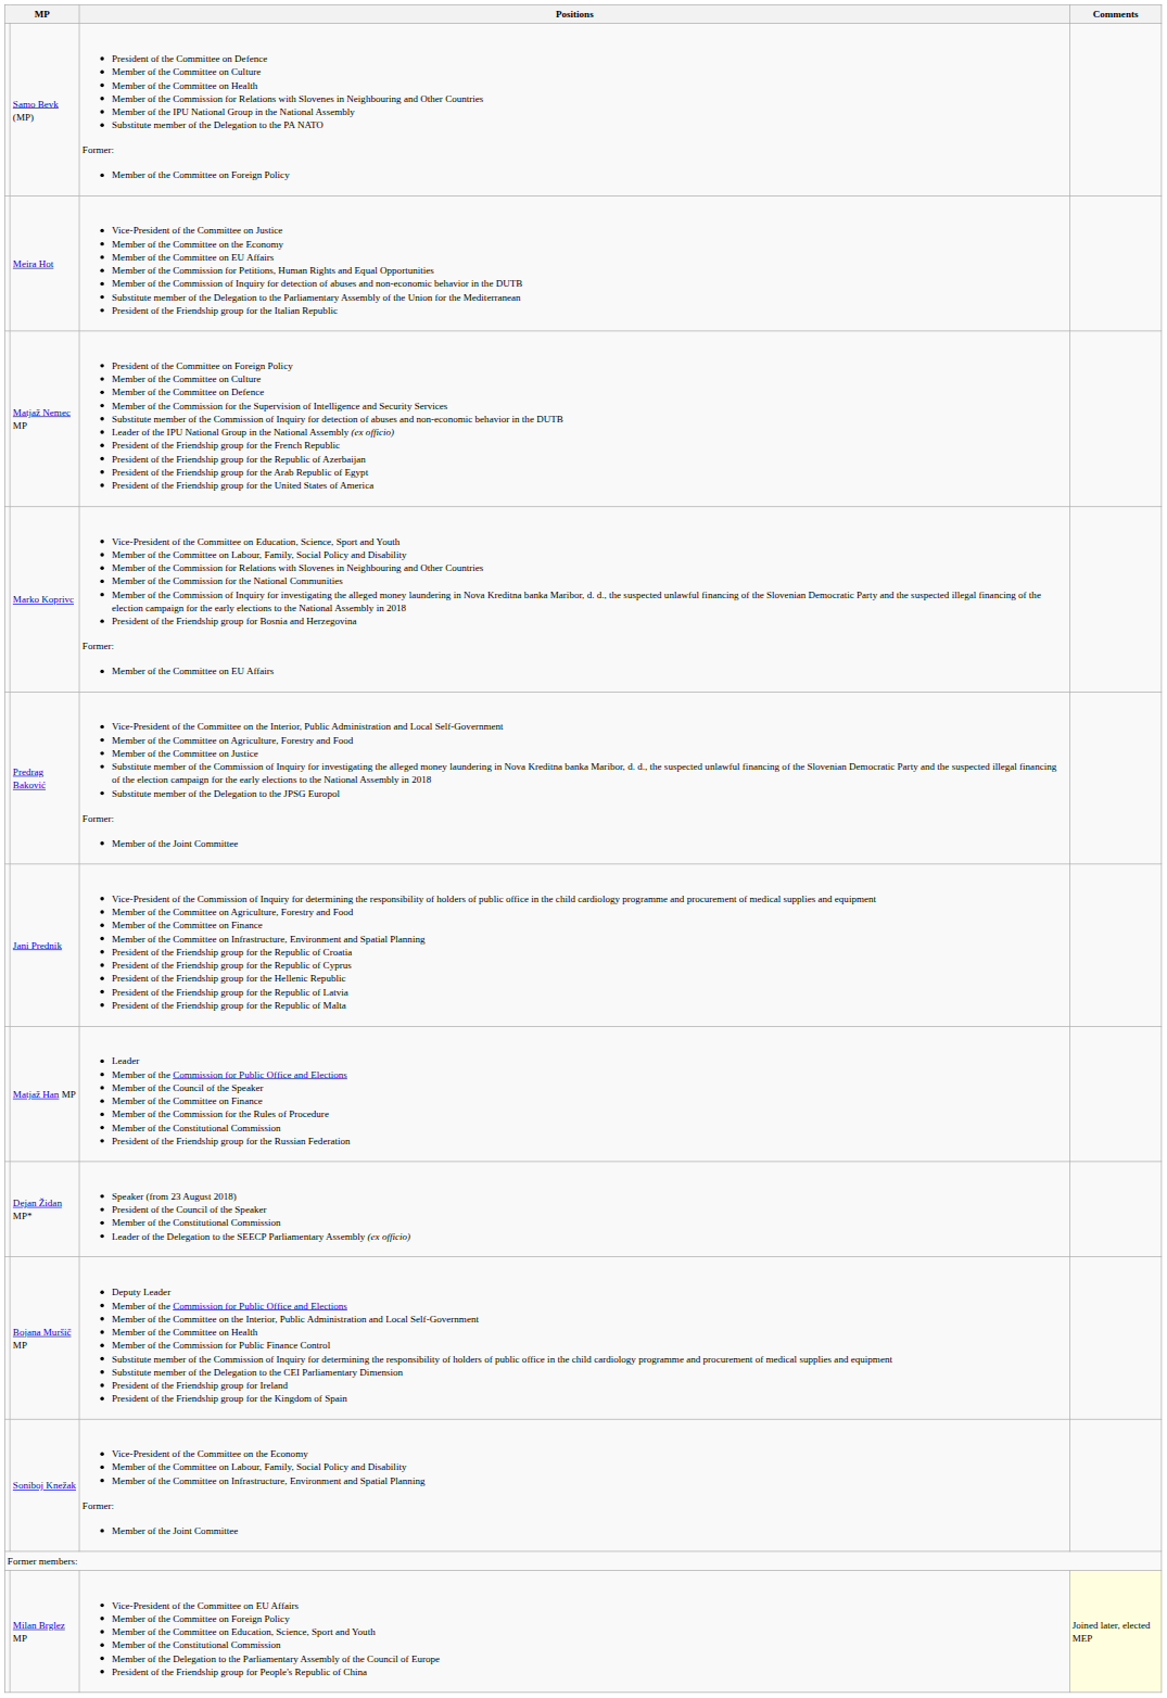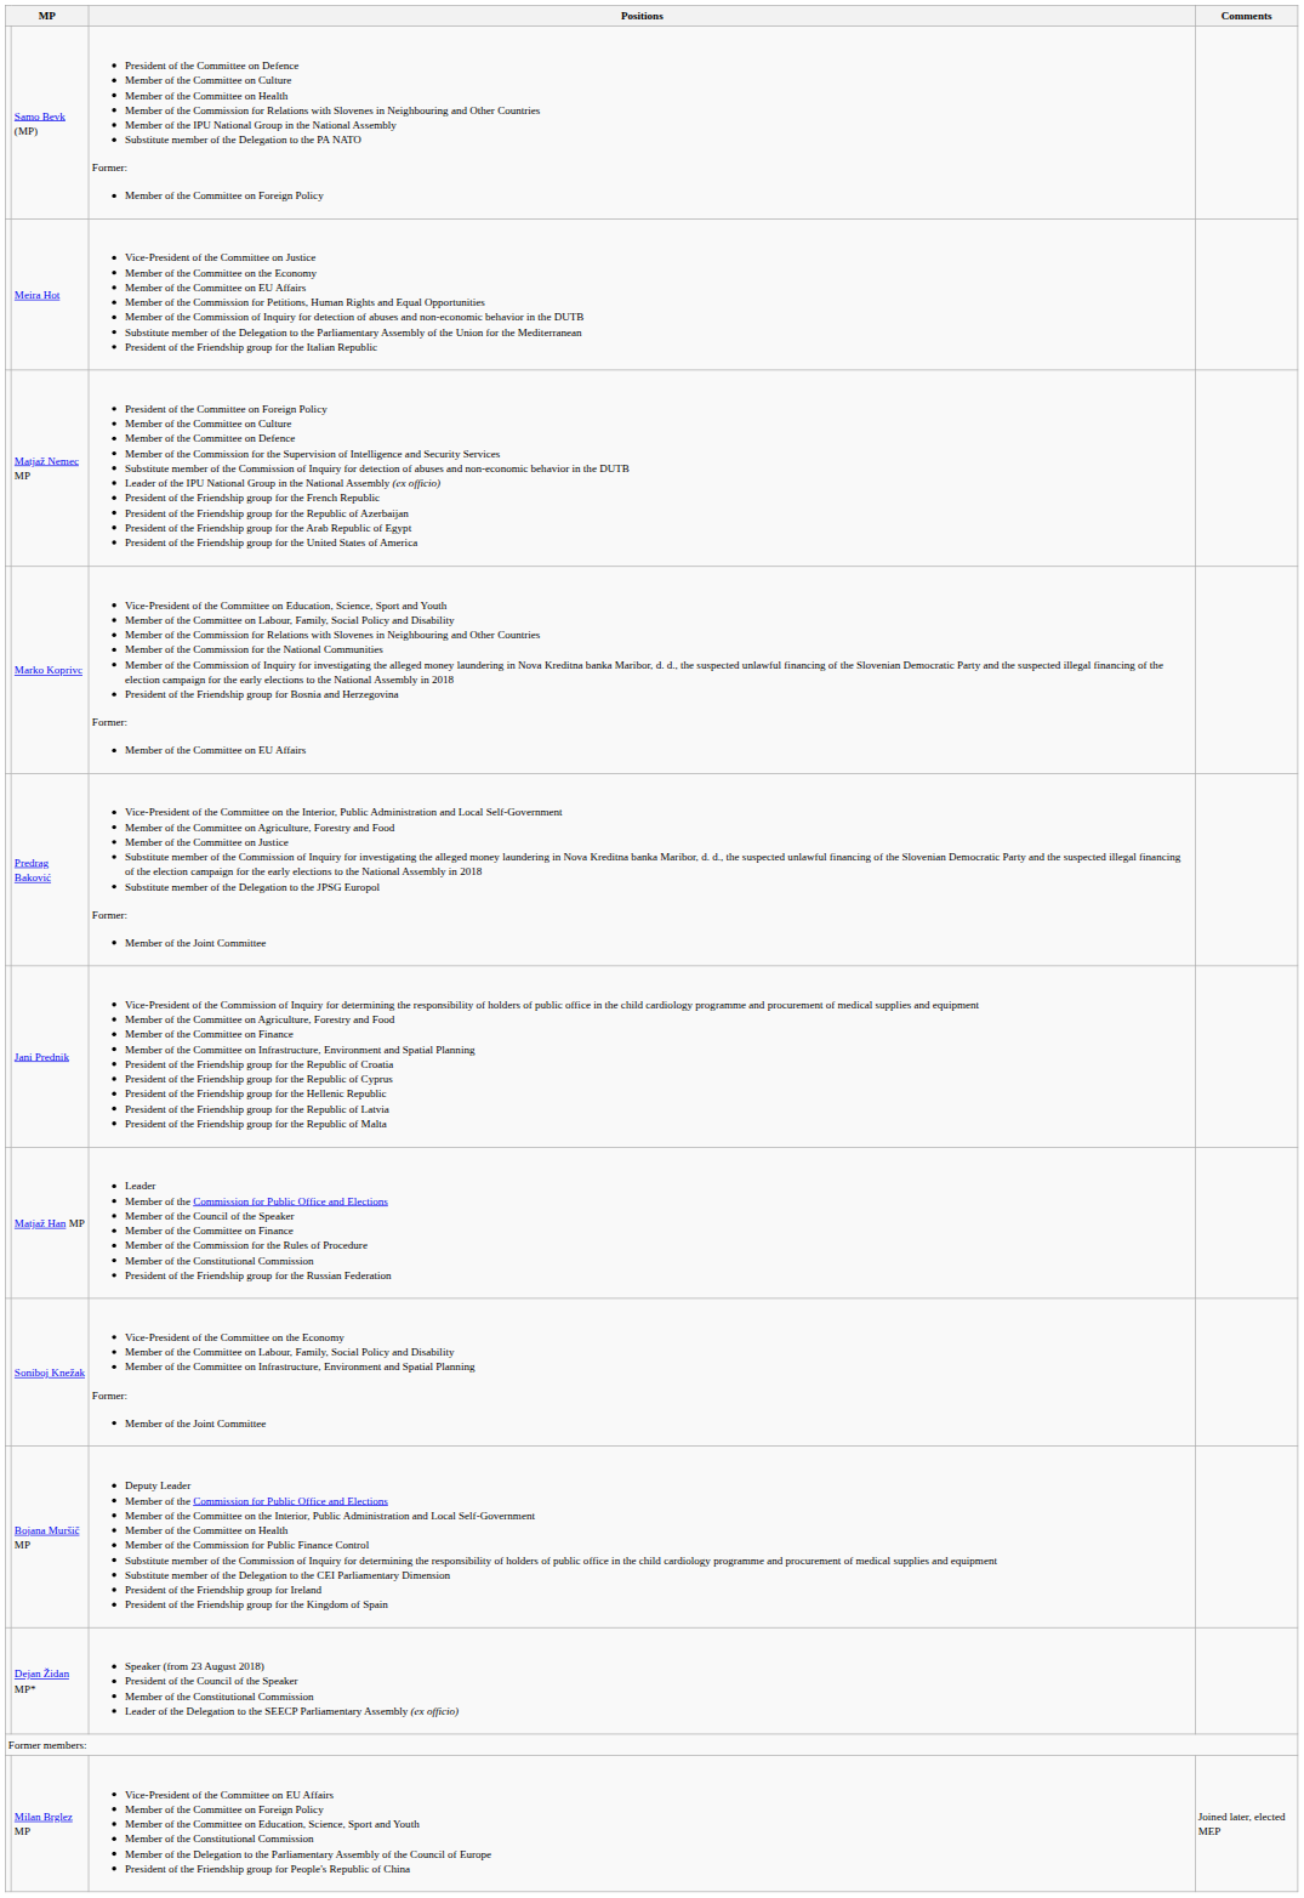rows swapped: Soniboj Knežak <-> Dejan Židan MP*
Milan Brglez MP | Comments: lightyellow background -> no background
